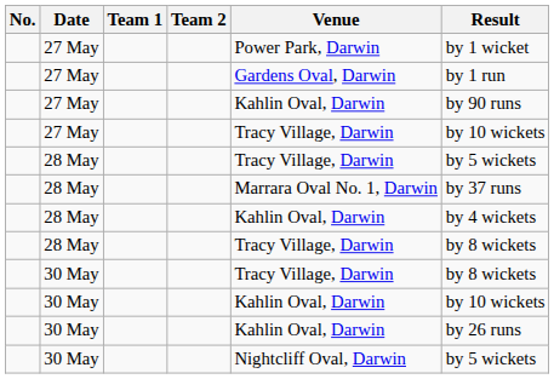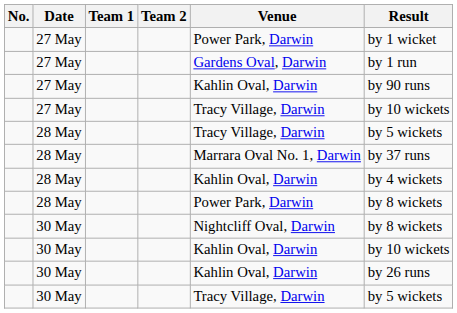row 9 | Venue: Tracy Village, Darwin -> Power Park, Darwin
row 10 | Venue: Tracy Village, Darwin -> Nightcliff Oval, Darwin
row 13 | Venue: Nightcliff Oval, Darwin -> Tracy Village, Darwin
